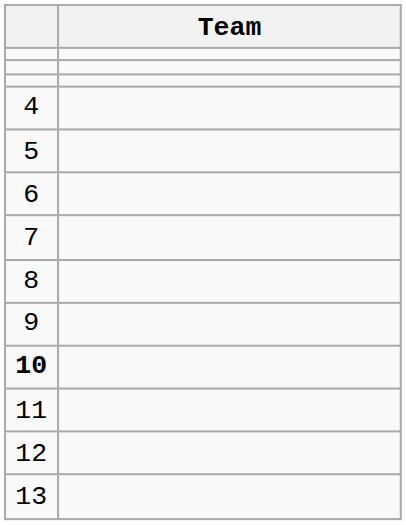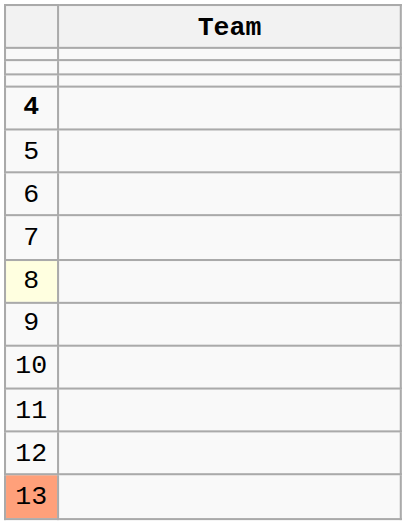row 5 | column 1: normal -> bold
row 9 | column 1: no background -> lightyellow background
row 11 | column 1: bold -> normal
row 14 | column 1: no background -> lightsalmon background
